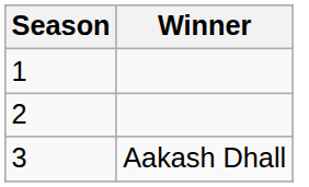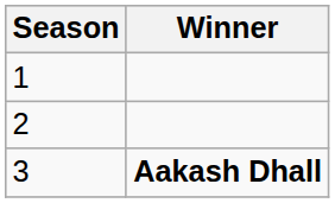3 | Winner: normal -> bold
